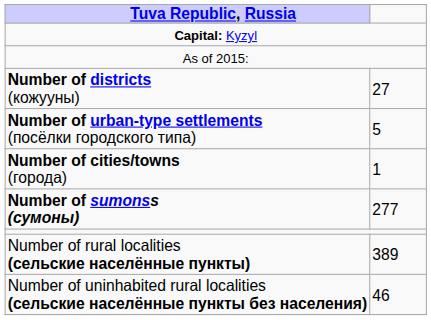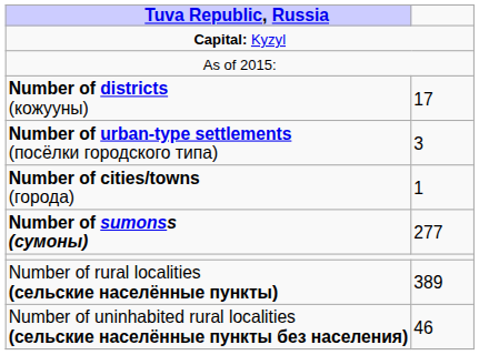row 4 | column 2: 27 -> 17
row 5 | column 2: 5 -> 3
